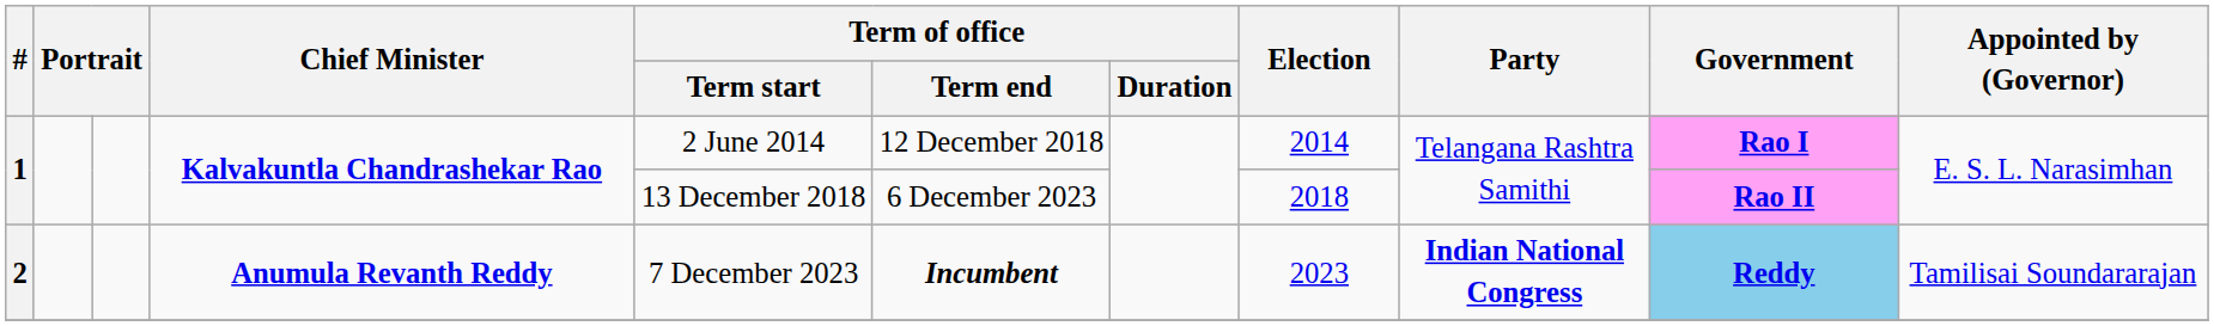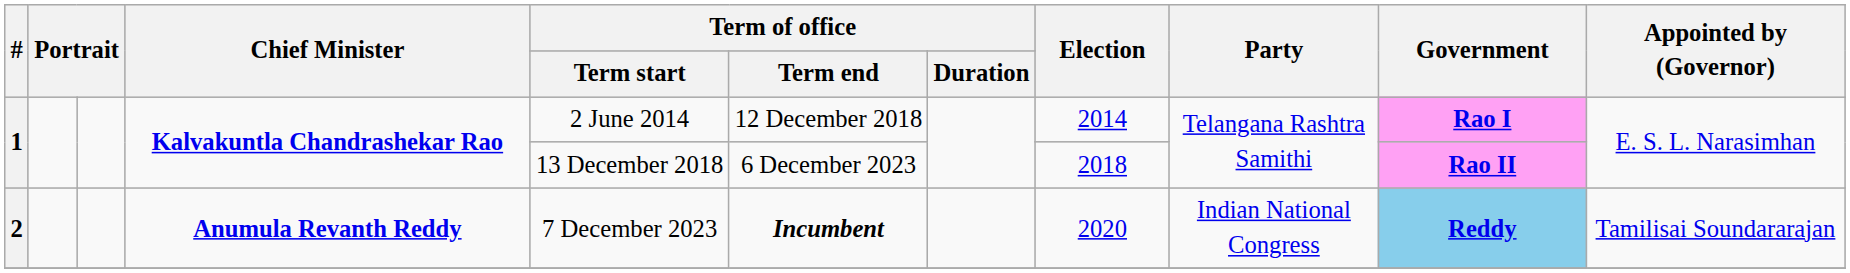2 | Election: 2023 -> 2020
2 | Party: bold -> normal
